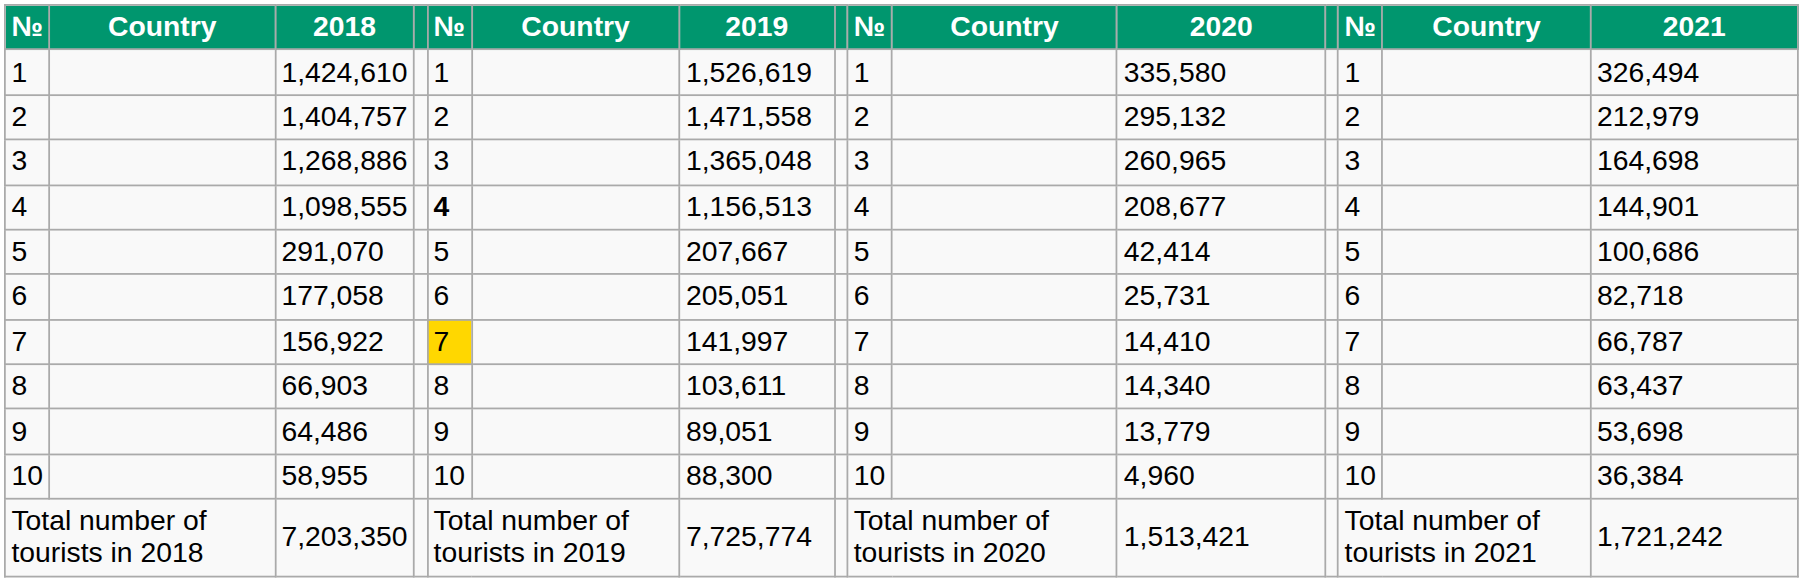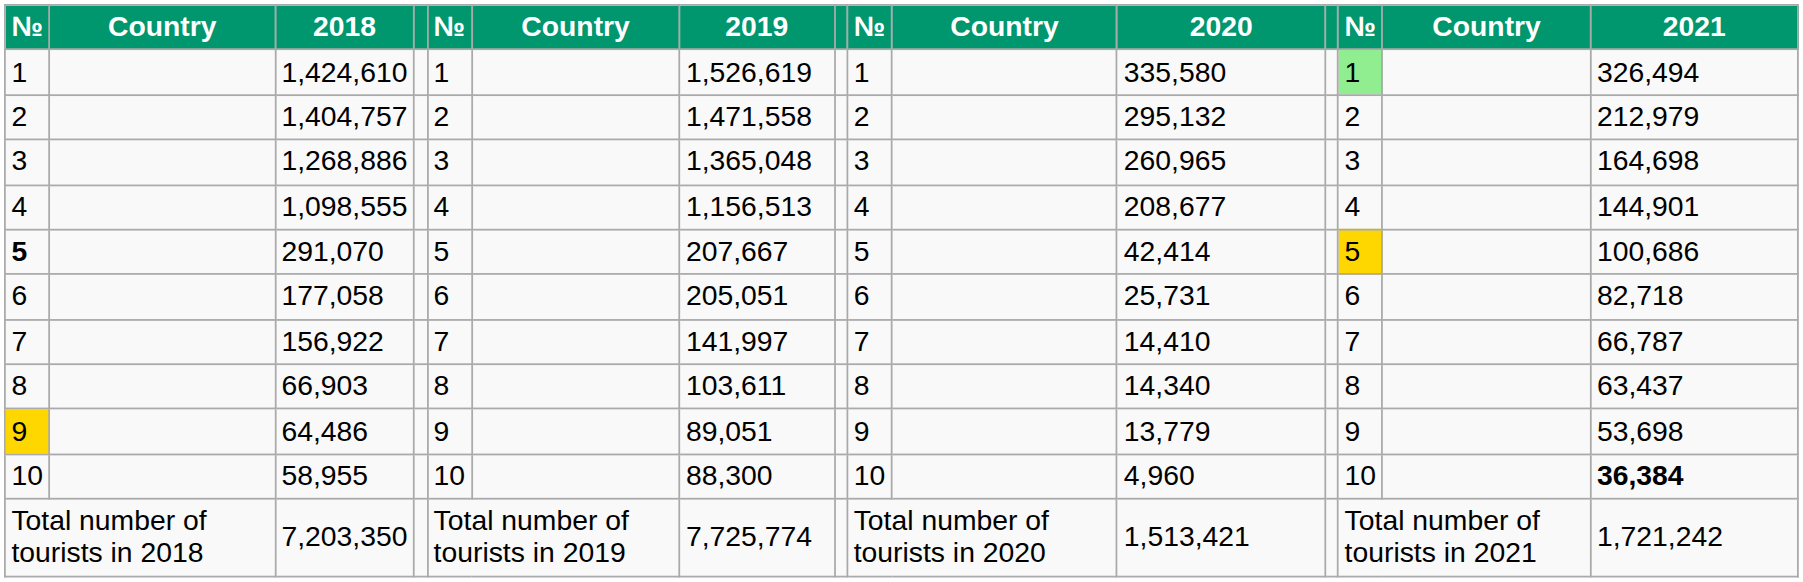row 2 | column 13: no background -> lightgreen background
row 5 | column 5: bold -> normal
row 6 | column 1: normal -> bold
row 6 | column 13: no background -> gold background
row 8 | column 5: gold background -> no background
row 10 | column 1: no background -> gold background
row 11 | 2021: normal -> bold
